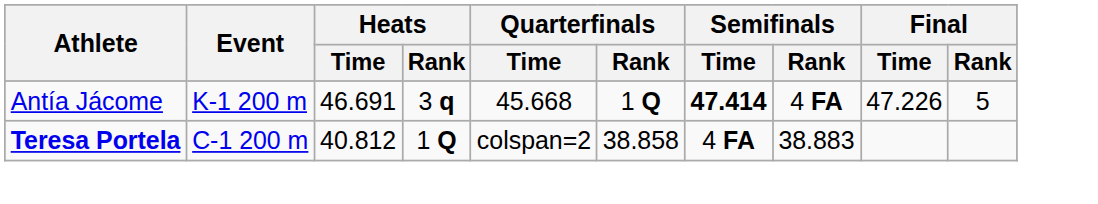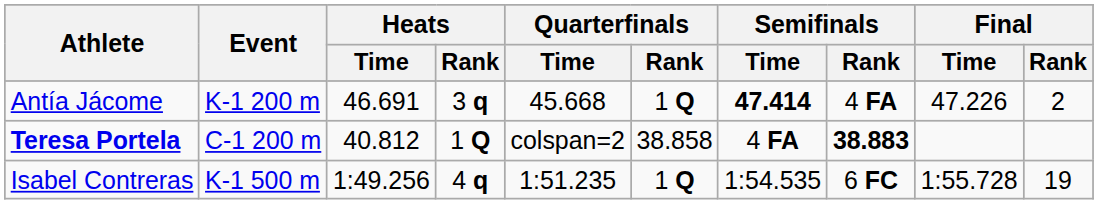Antía Jácome | Final / Rank: 5 -> 2
Teresa Portela | Semifinals / Rank: normal -> bold
+ row: Isabel Contreras | K-1 500 m | 1:49.256 | 4 q | 1:51.235 | 1 Q | 1:54.535 | 6 FC | 1:55.728 | 19
